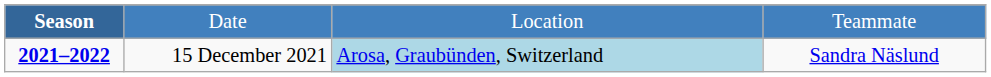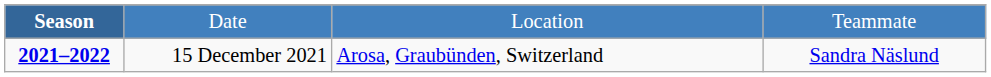2021–2022 | column 3: lightblue background -> no background
